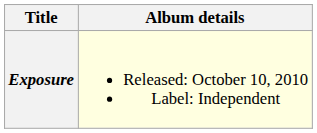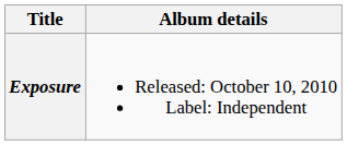Exposure | Album details: lightyellow background -> no background
